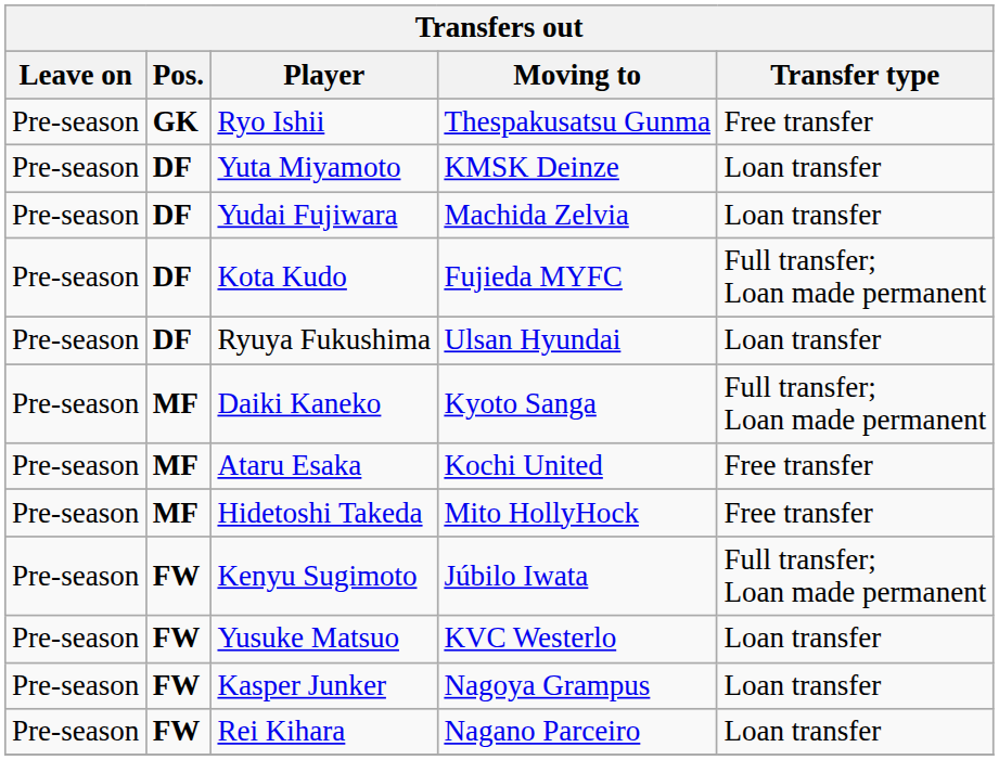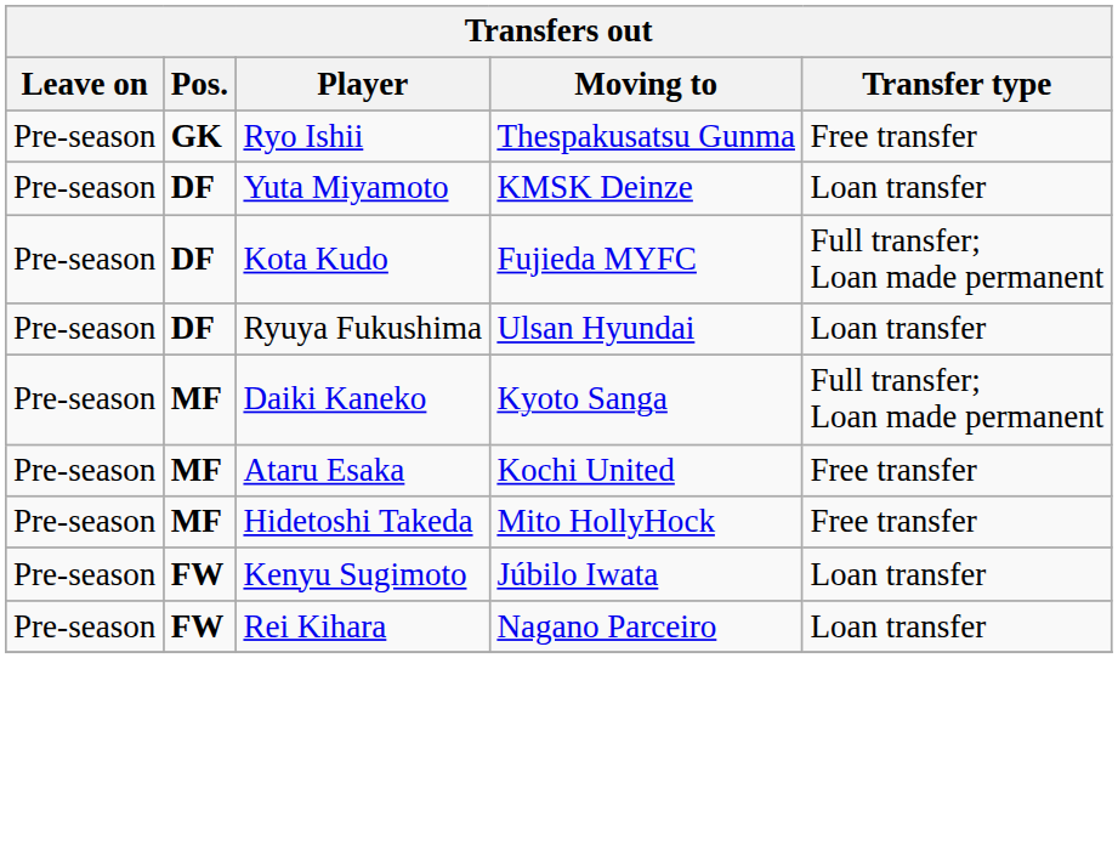- row: Pre-season | DF | Yudai Fujiwara | Machida Zelvia | Loan transfer
Kenyu Sugimoto | Transfer type: Full transfer; Loan made permanent -> Loan transfer
- row: Pre-season | FW | Yusuke Matsuo | KVC Westerlo | Loan transfer
- row: Pre-season | FW | Kasper Junker | Nagoya Grampus | Loan transfer
